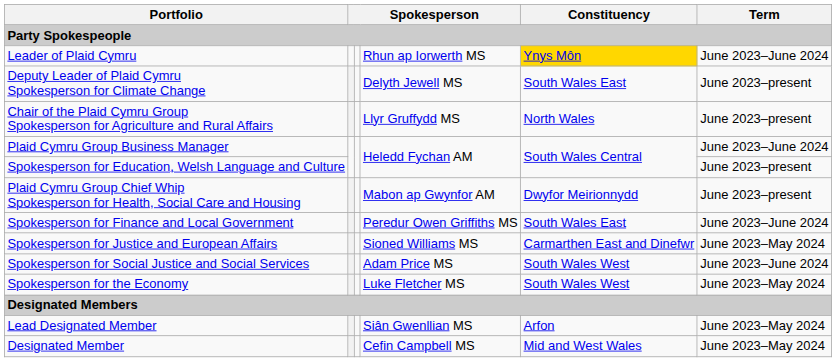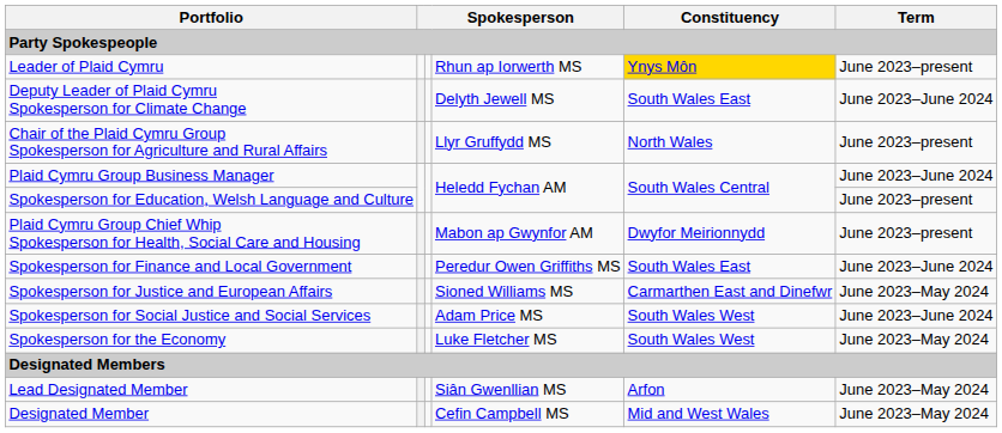Leader of Plaid Cymru | Term: June 2023–June 2024 -> June 2023–present
Deputy Leader of Plaid Cymru Spokesperson for Climate Change | Term: June 2023–present -> June 2023–June 2024
